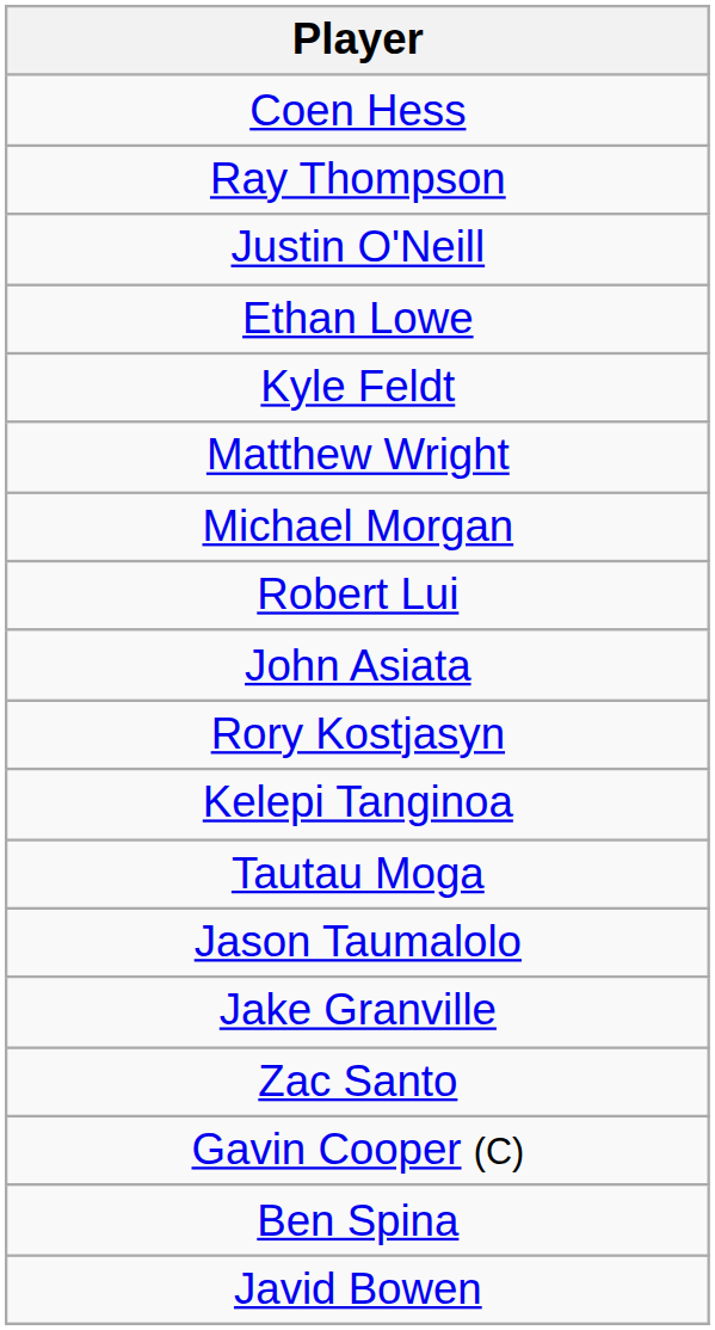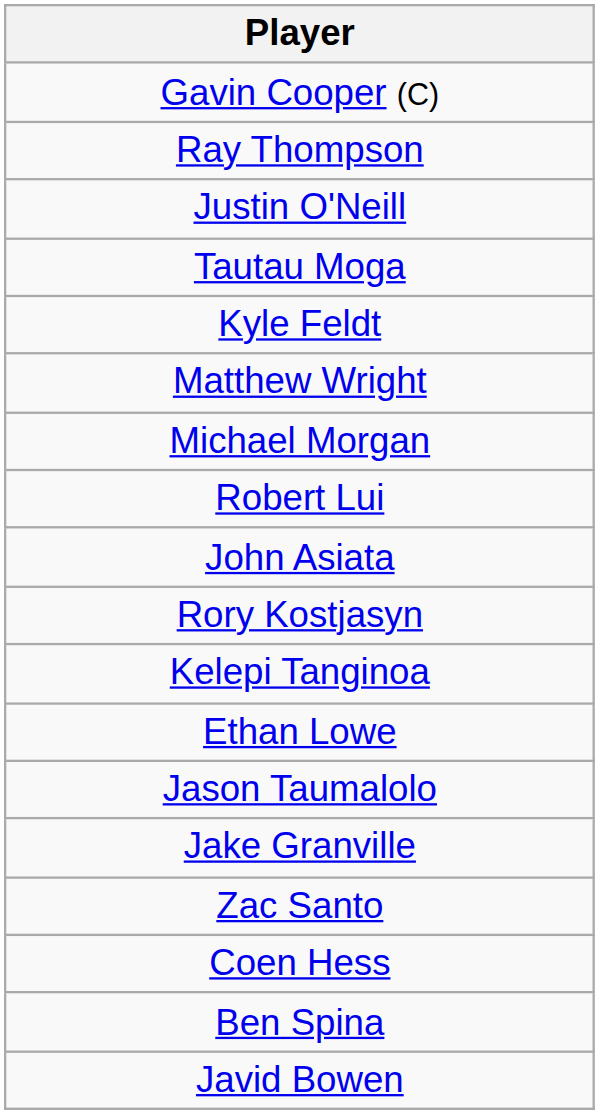row 2 | column 1: Coen Hess -> Gavin Cooper (C)
row 5 | column 1: Ethan Lowe -> Tautau Moga
row 13 | column 1: Tautau Moga -> Ethan Lowe
row 17 | column 1: Gavin Cooper (C) -> Coen Hess
